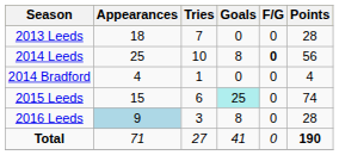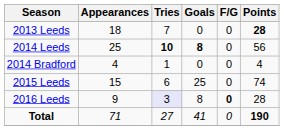2013 Leeds | Points: normal -> bold
2014 Leeds | Tries: normal -> bold
2014 Leeds | Goals: normal -> bold
2014 Leeds | F/G: bold -> normal
2015 Leeds | Goals: paleturquoise background -> no background
2016 Leeds | Appearances: lightblue background -> no background
2016 Leeds | Tries: no background -> lavender background
2016 Leeds | F/G: normal -> bold
